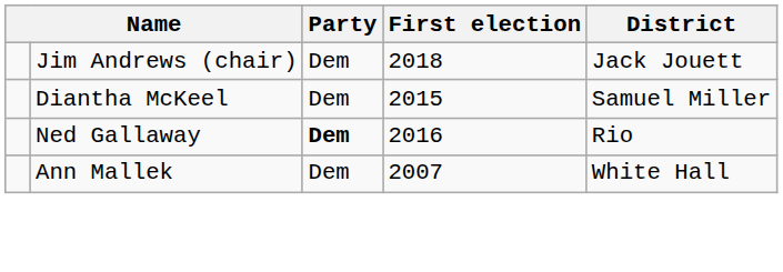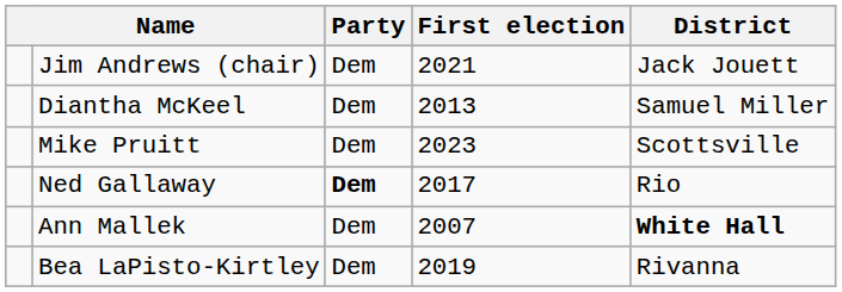Jim Andrews (chair) | First election: 2018 -> 2021
Diantha McKeel | First election: 2015 -> 2013
+ row: Mike Pruitt | Dem | 2023 | Scottsville
Ned Gallaway | First election: 2016 -> 2017
Ann Mallek | District: normal -> bold
+ row: Bea LaPisto-Kirtley | Dem | 2019 | Rivanna
